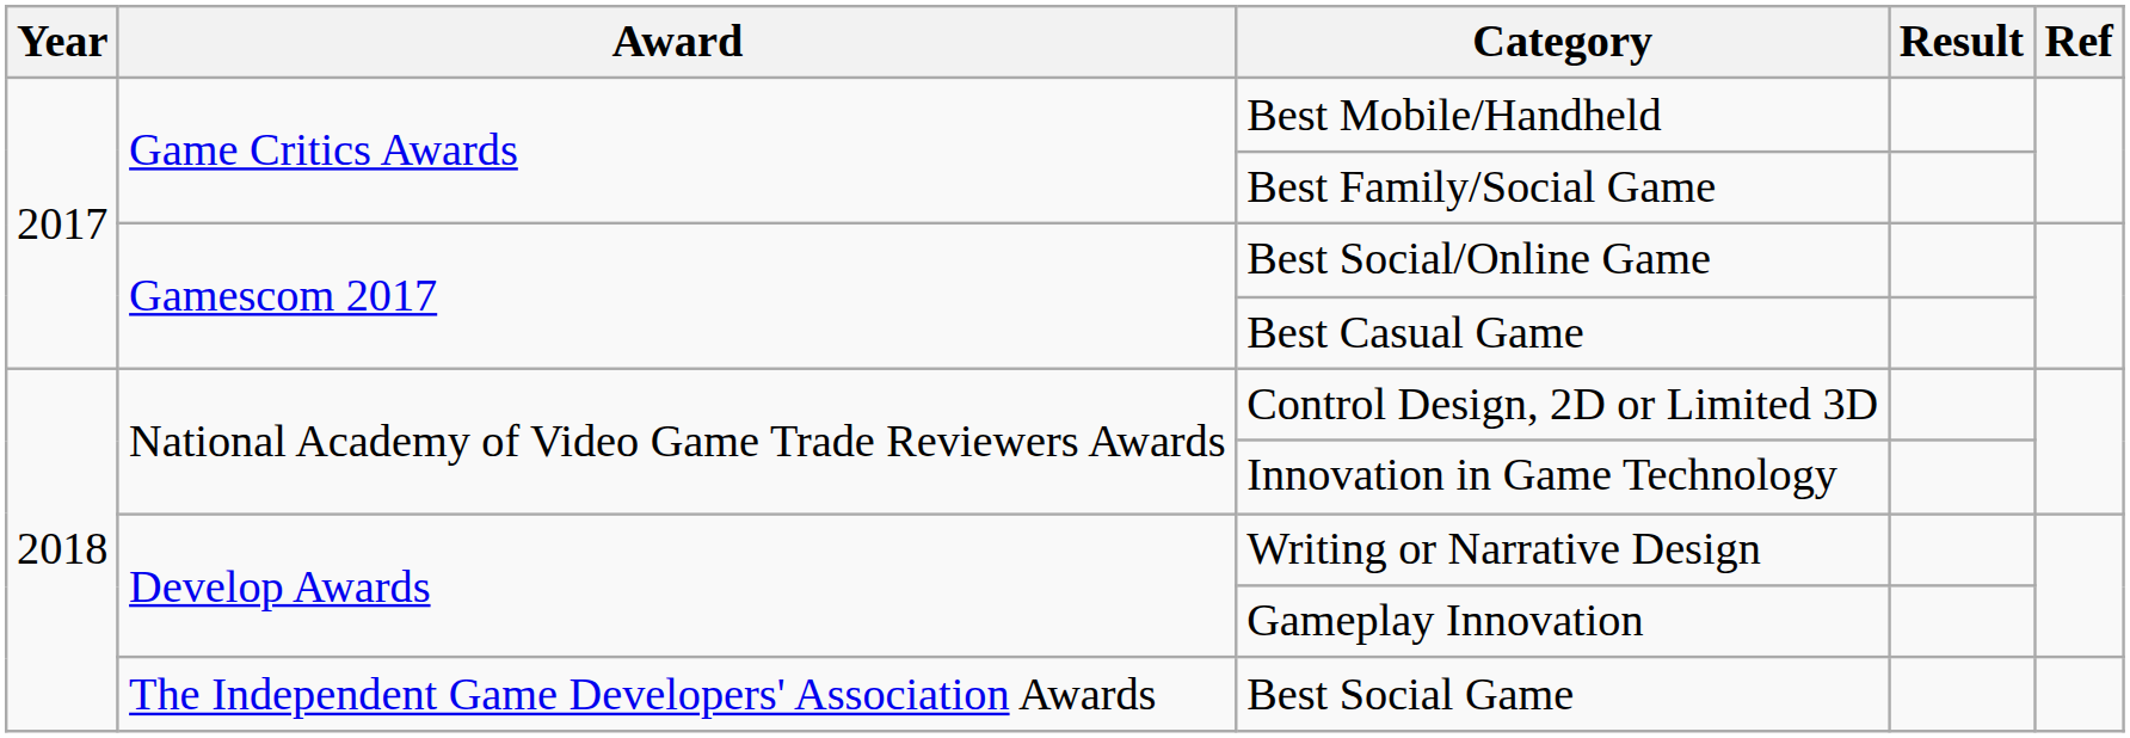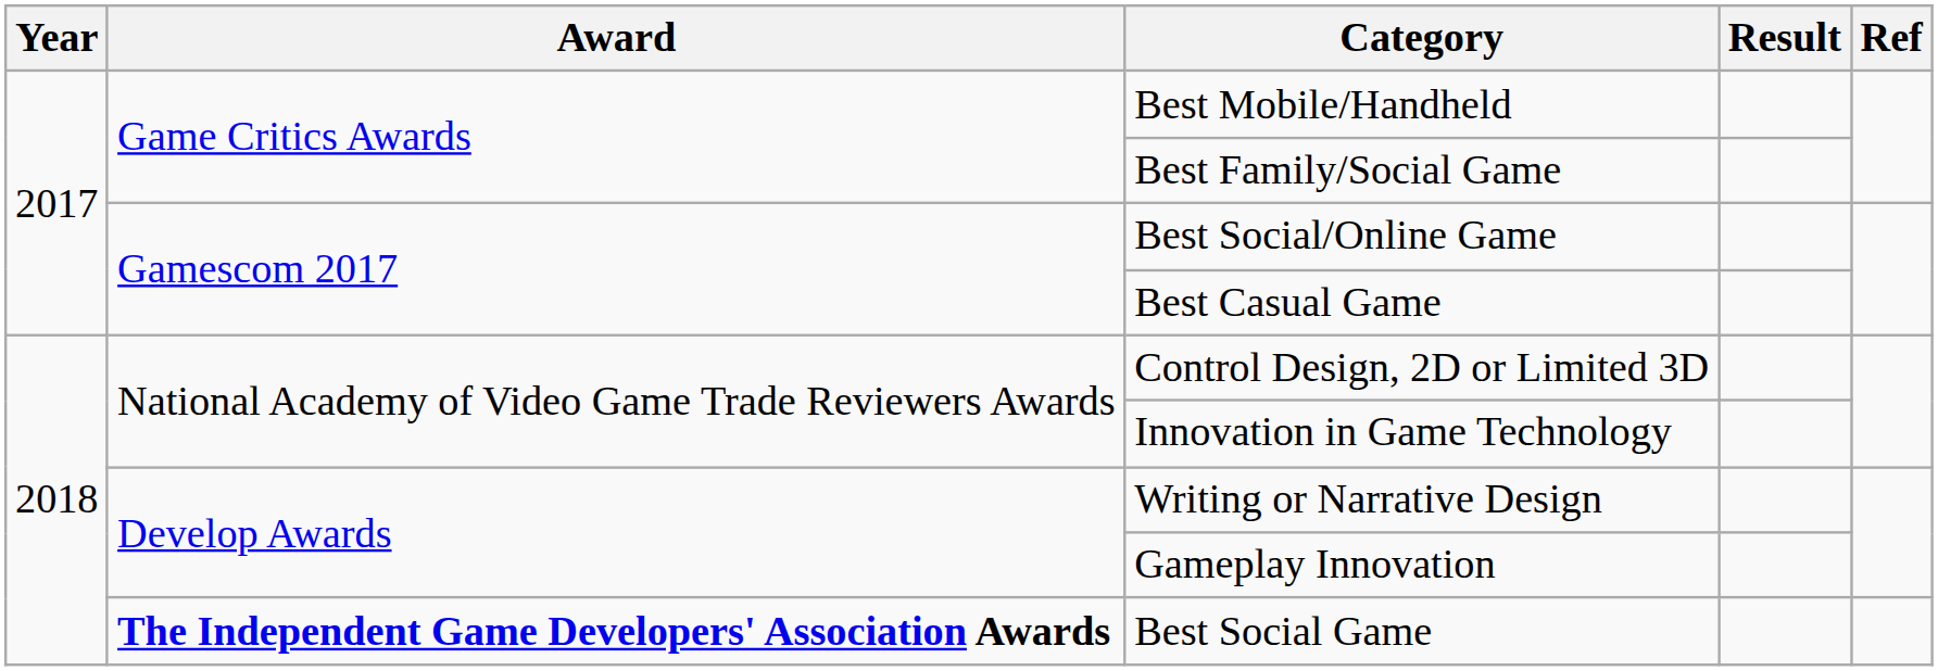Best Social Game | Award: normal -> bold
